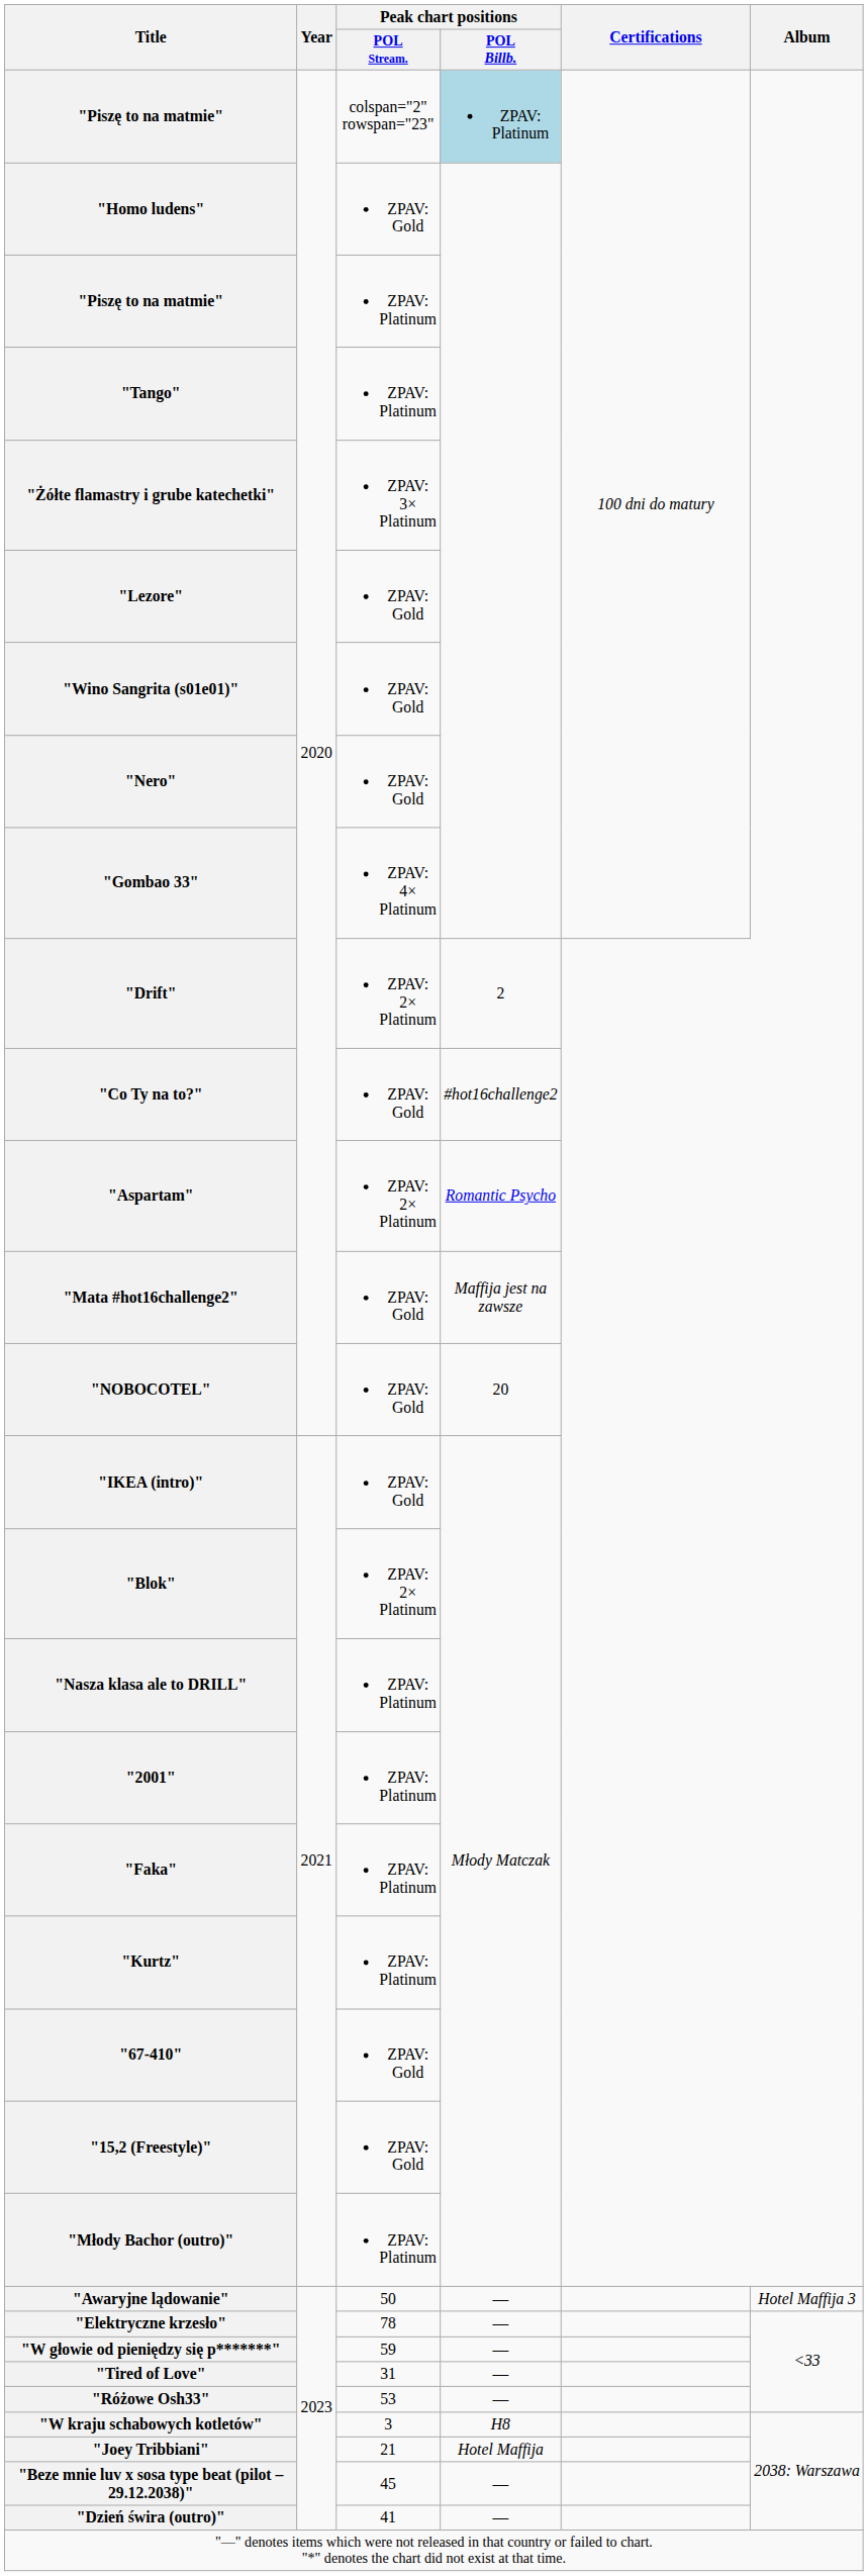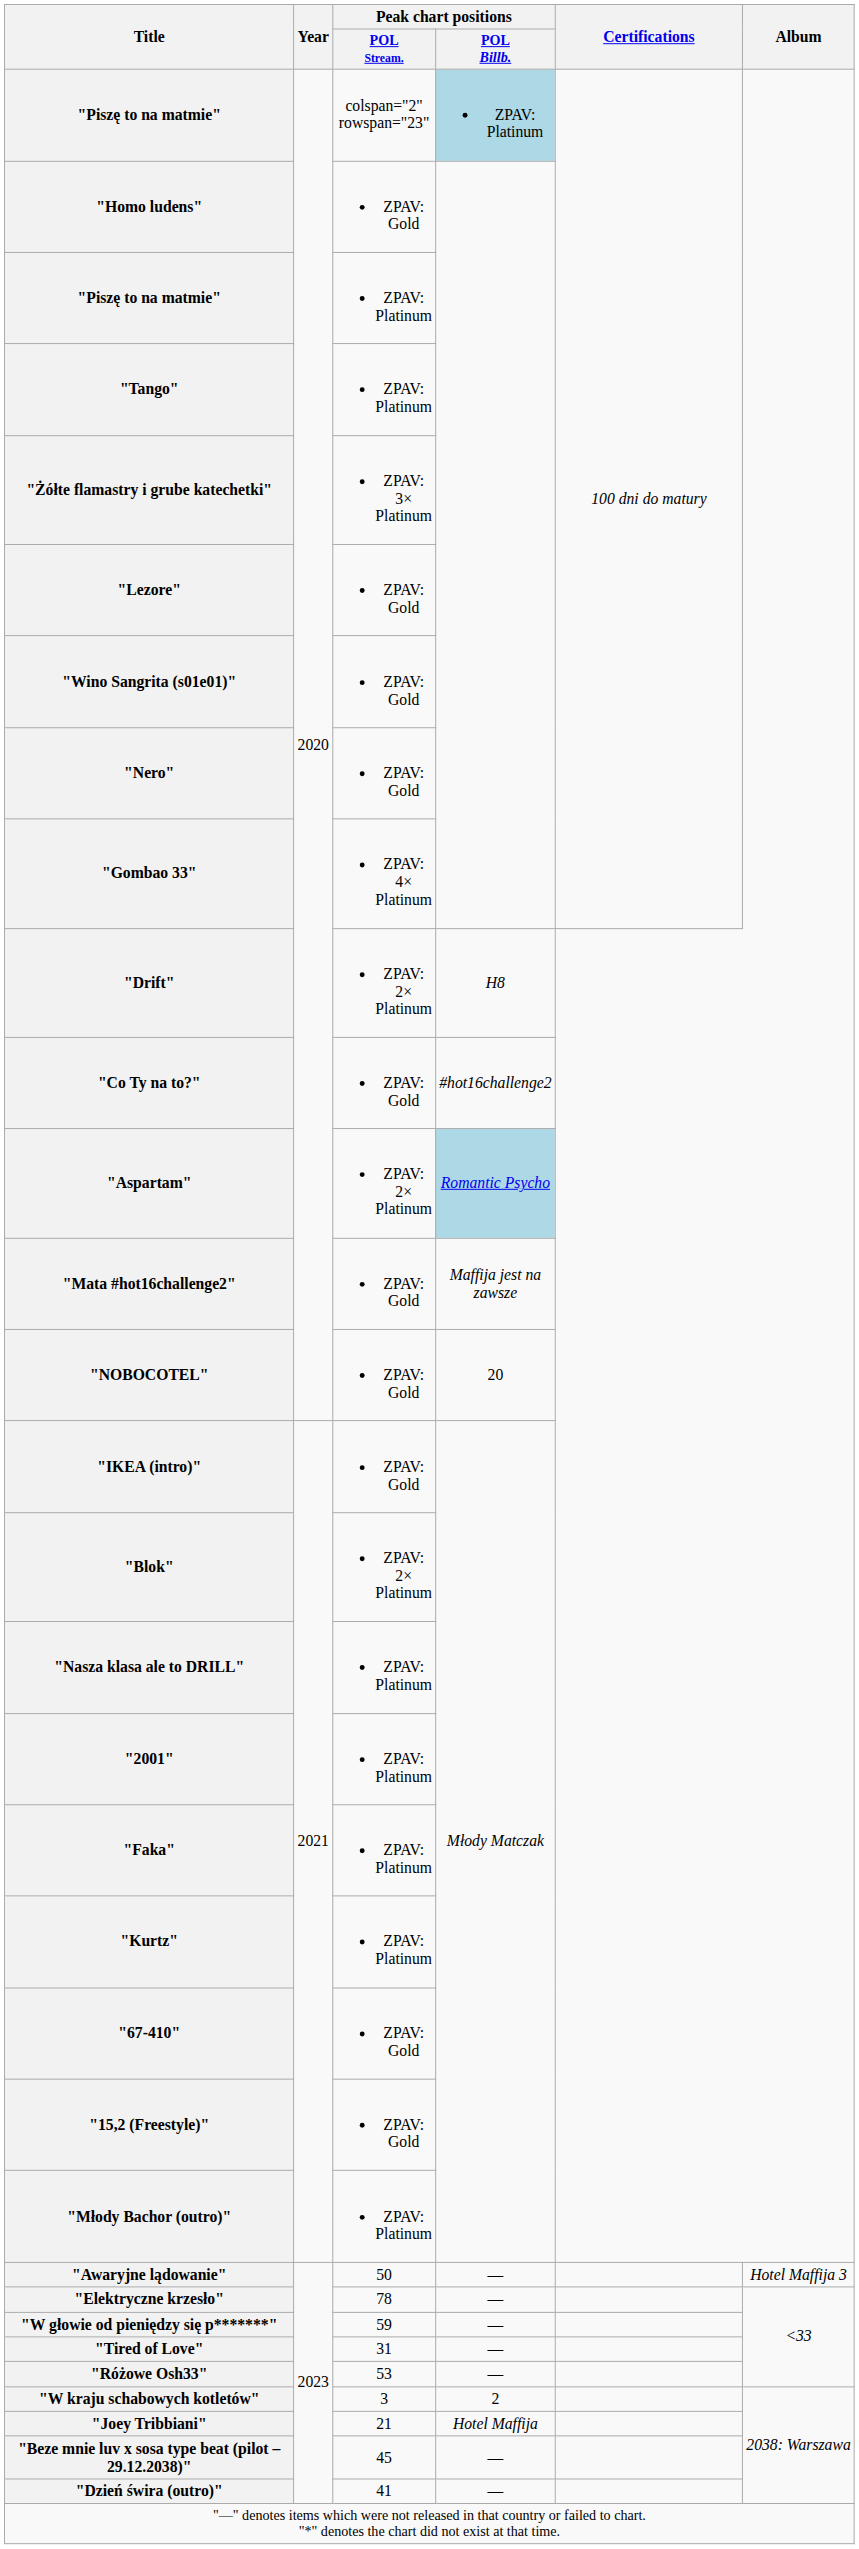"Drift" | Peak chart positions / POL Billb.: 2 -> H8
"Aspartam" | Peak chart positions / POL Billb.: no background -> lightblue background
"W kraju schabowych kotletów" | Peak chart positions / POL Billb.: H8 -> 2
